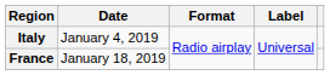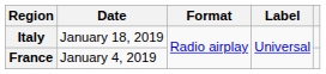Italy | Date: January 4, 2019 -> January 18, 2019
France | Date: January 18, 2019 -> January 4, 2019
